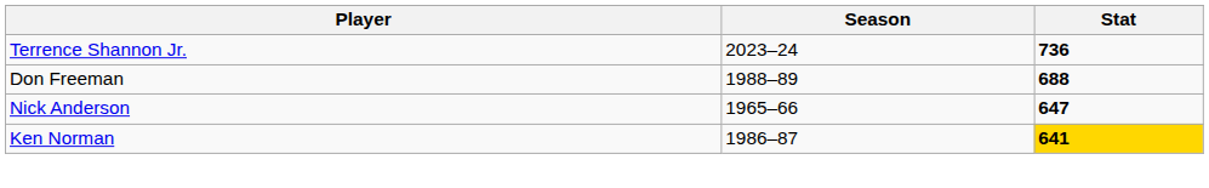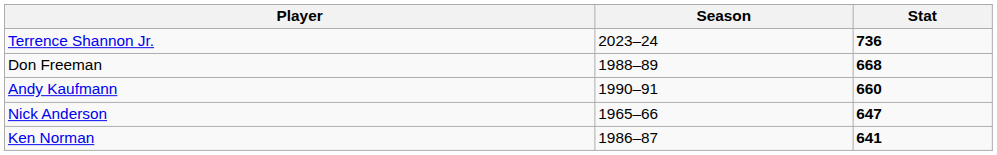Don Freeman | Stat: 688 -> 668
+ row: Andy Kaufmann | 1990–91 | 660
Ken Norman | Stat: gold background -> no background
